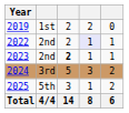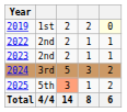2019 | column 5: no background -> lightyellow background
2022 | column 4: lavender background -> no background
2023 | column 3: bold -> normal
2025 | column 3: no background -> lightsalmon background
